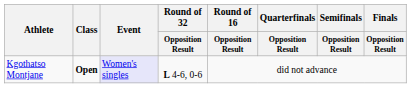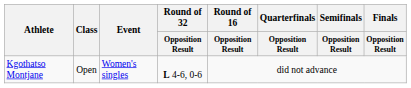Kgothatso Montjane | Class: bold -> normal
Kgothatso Montjane | Event: lavender background -> no background
